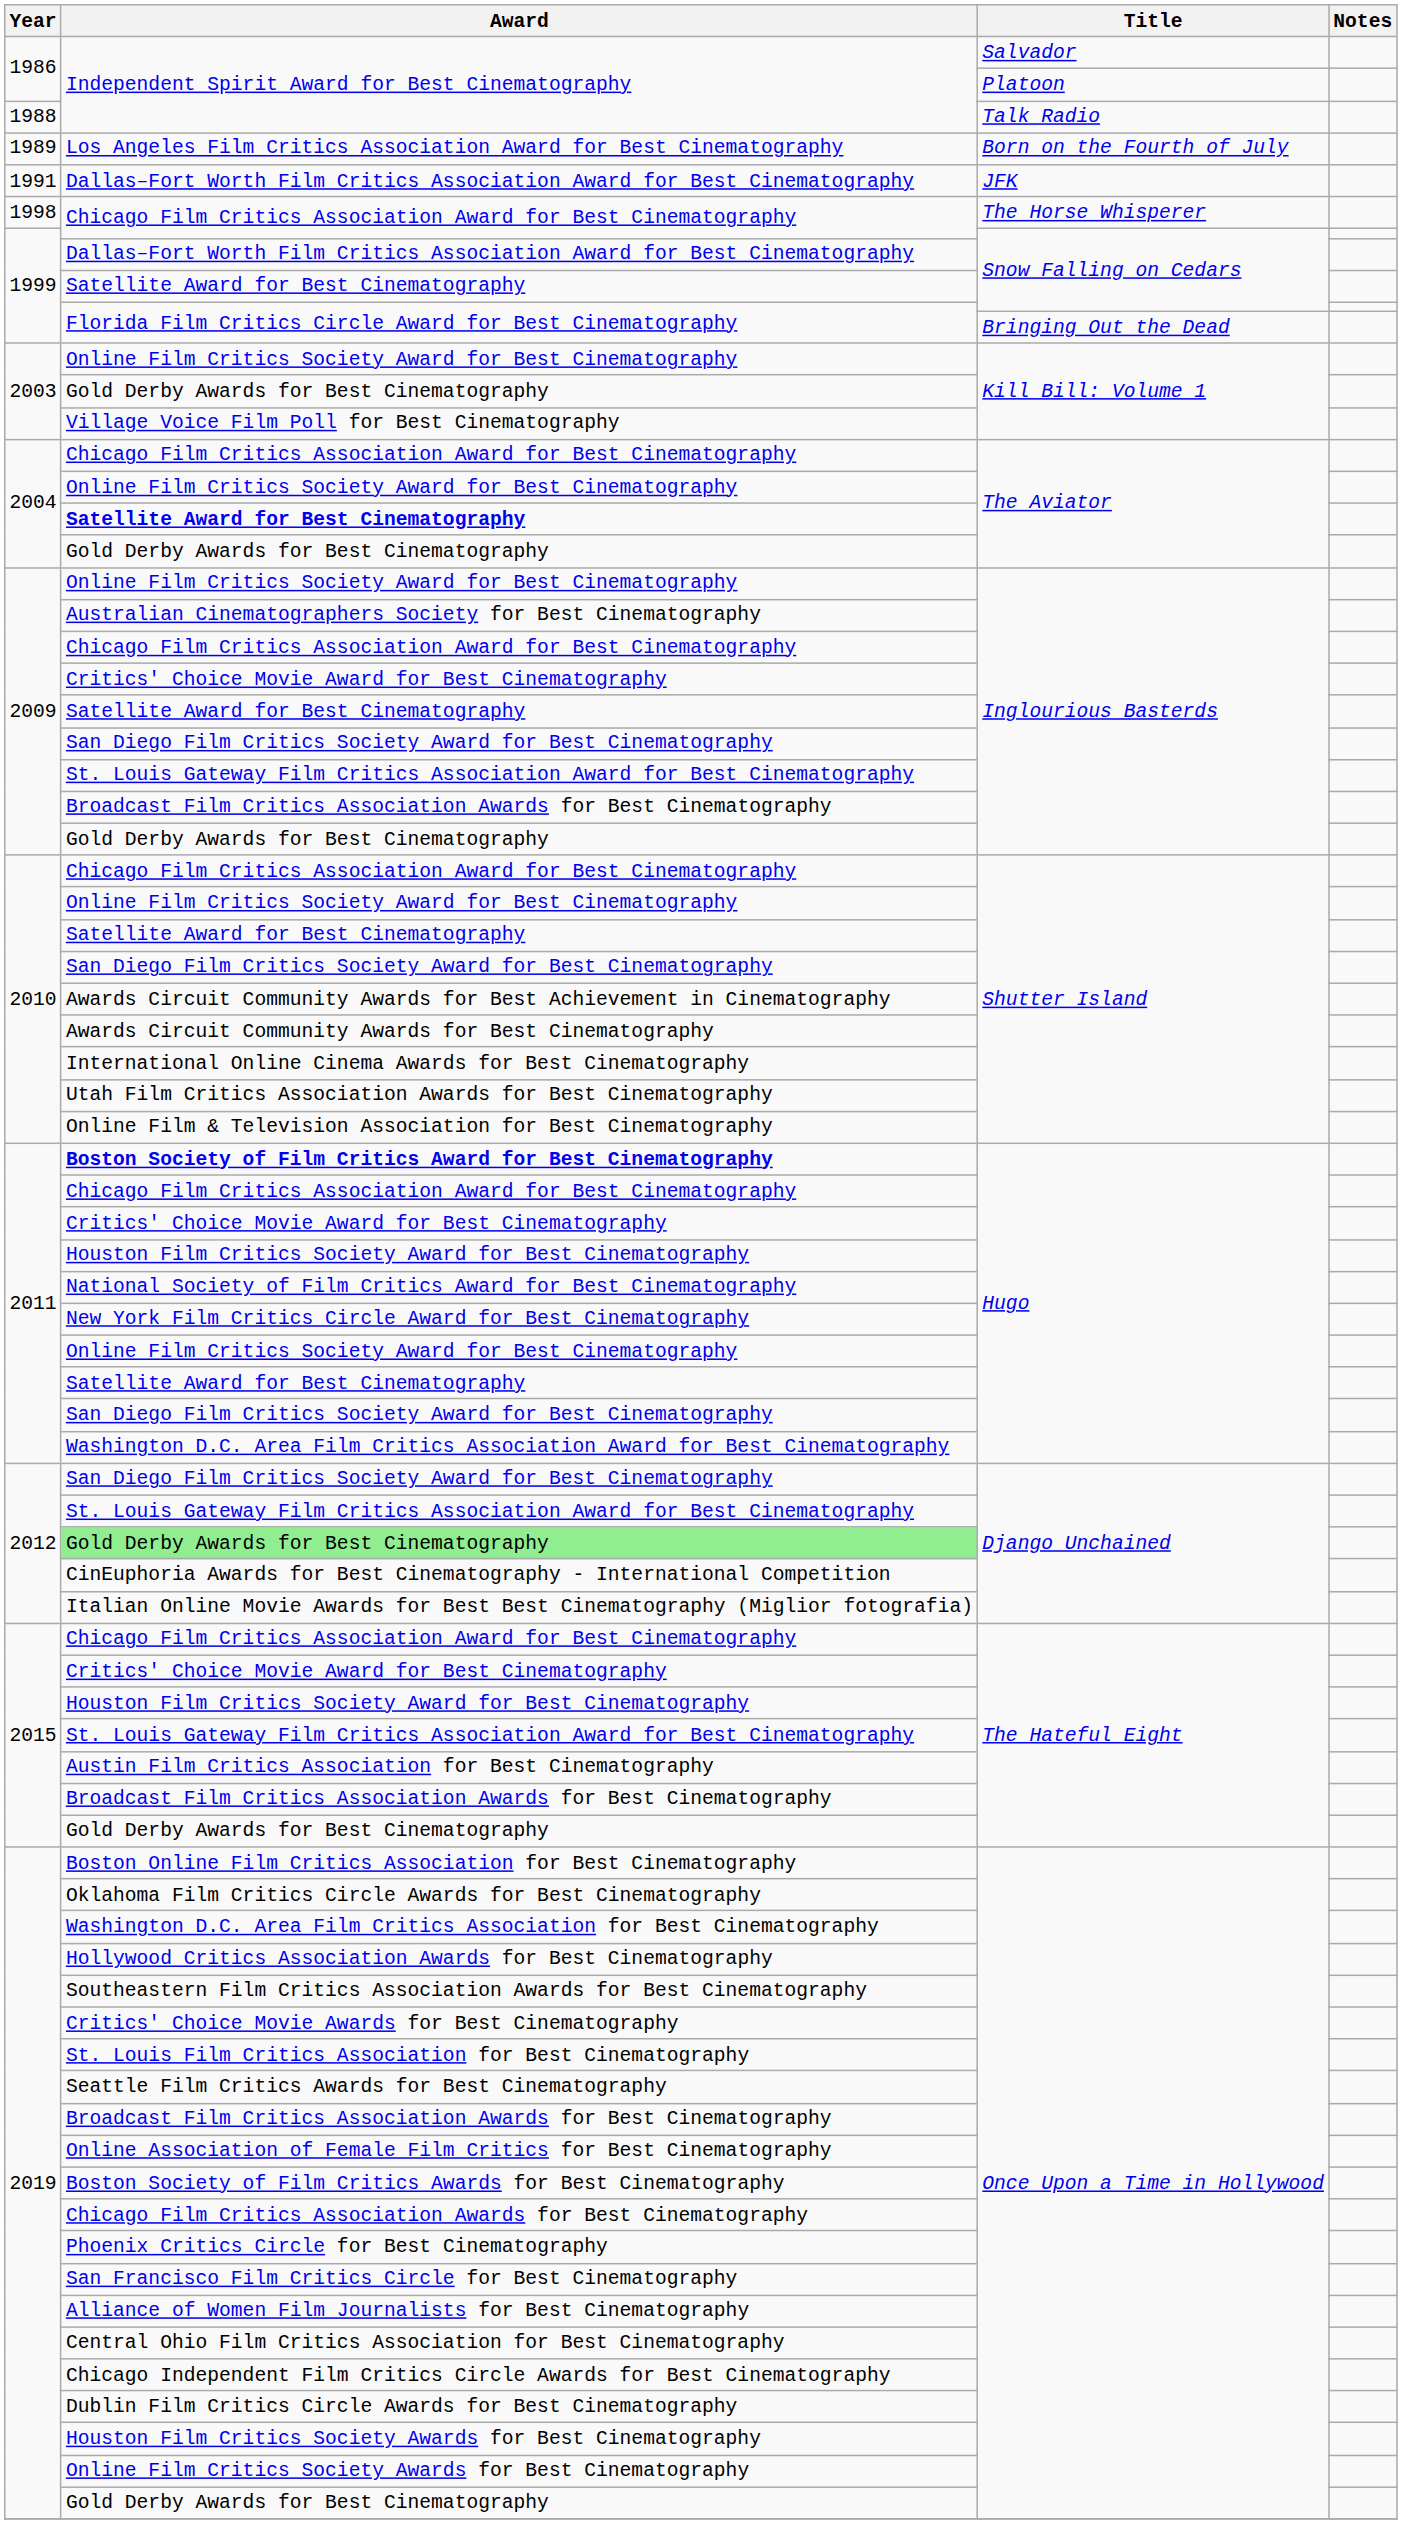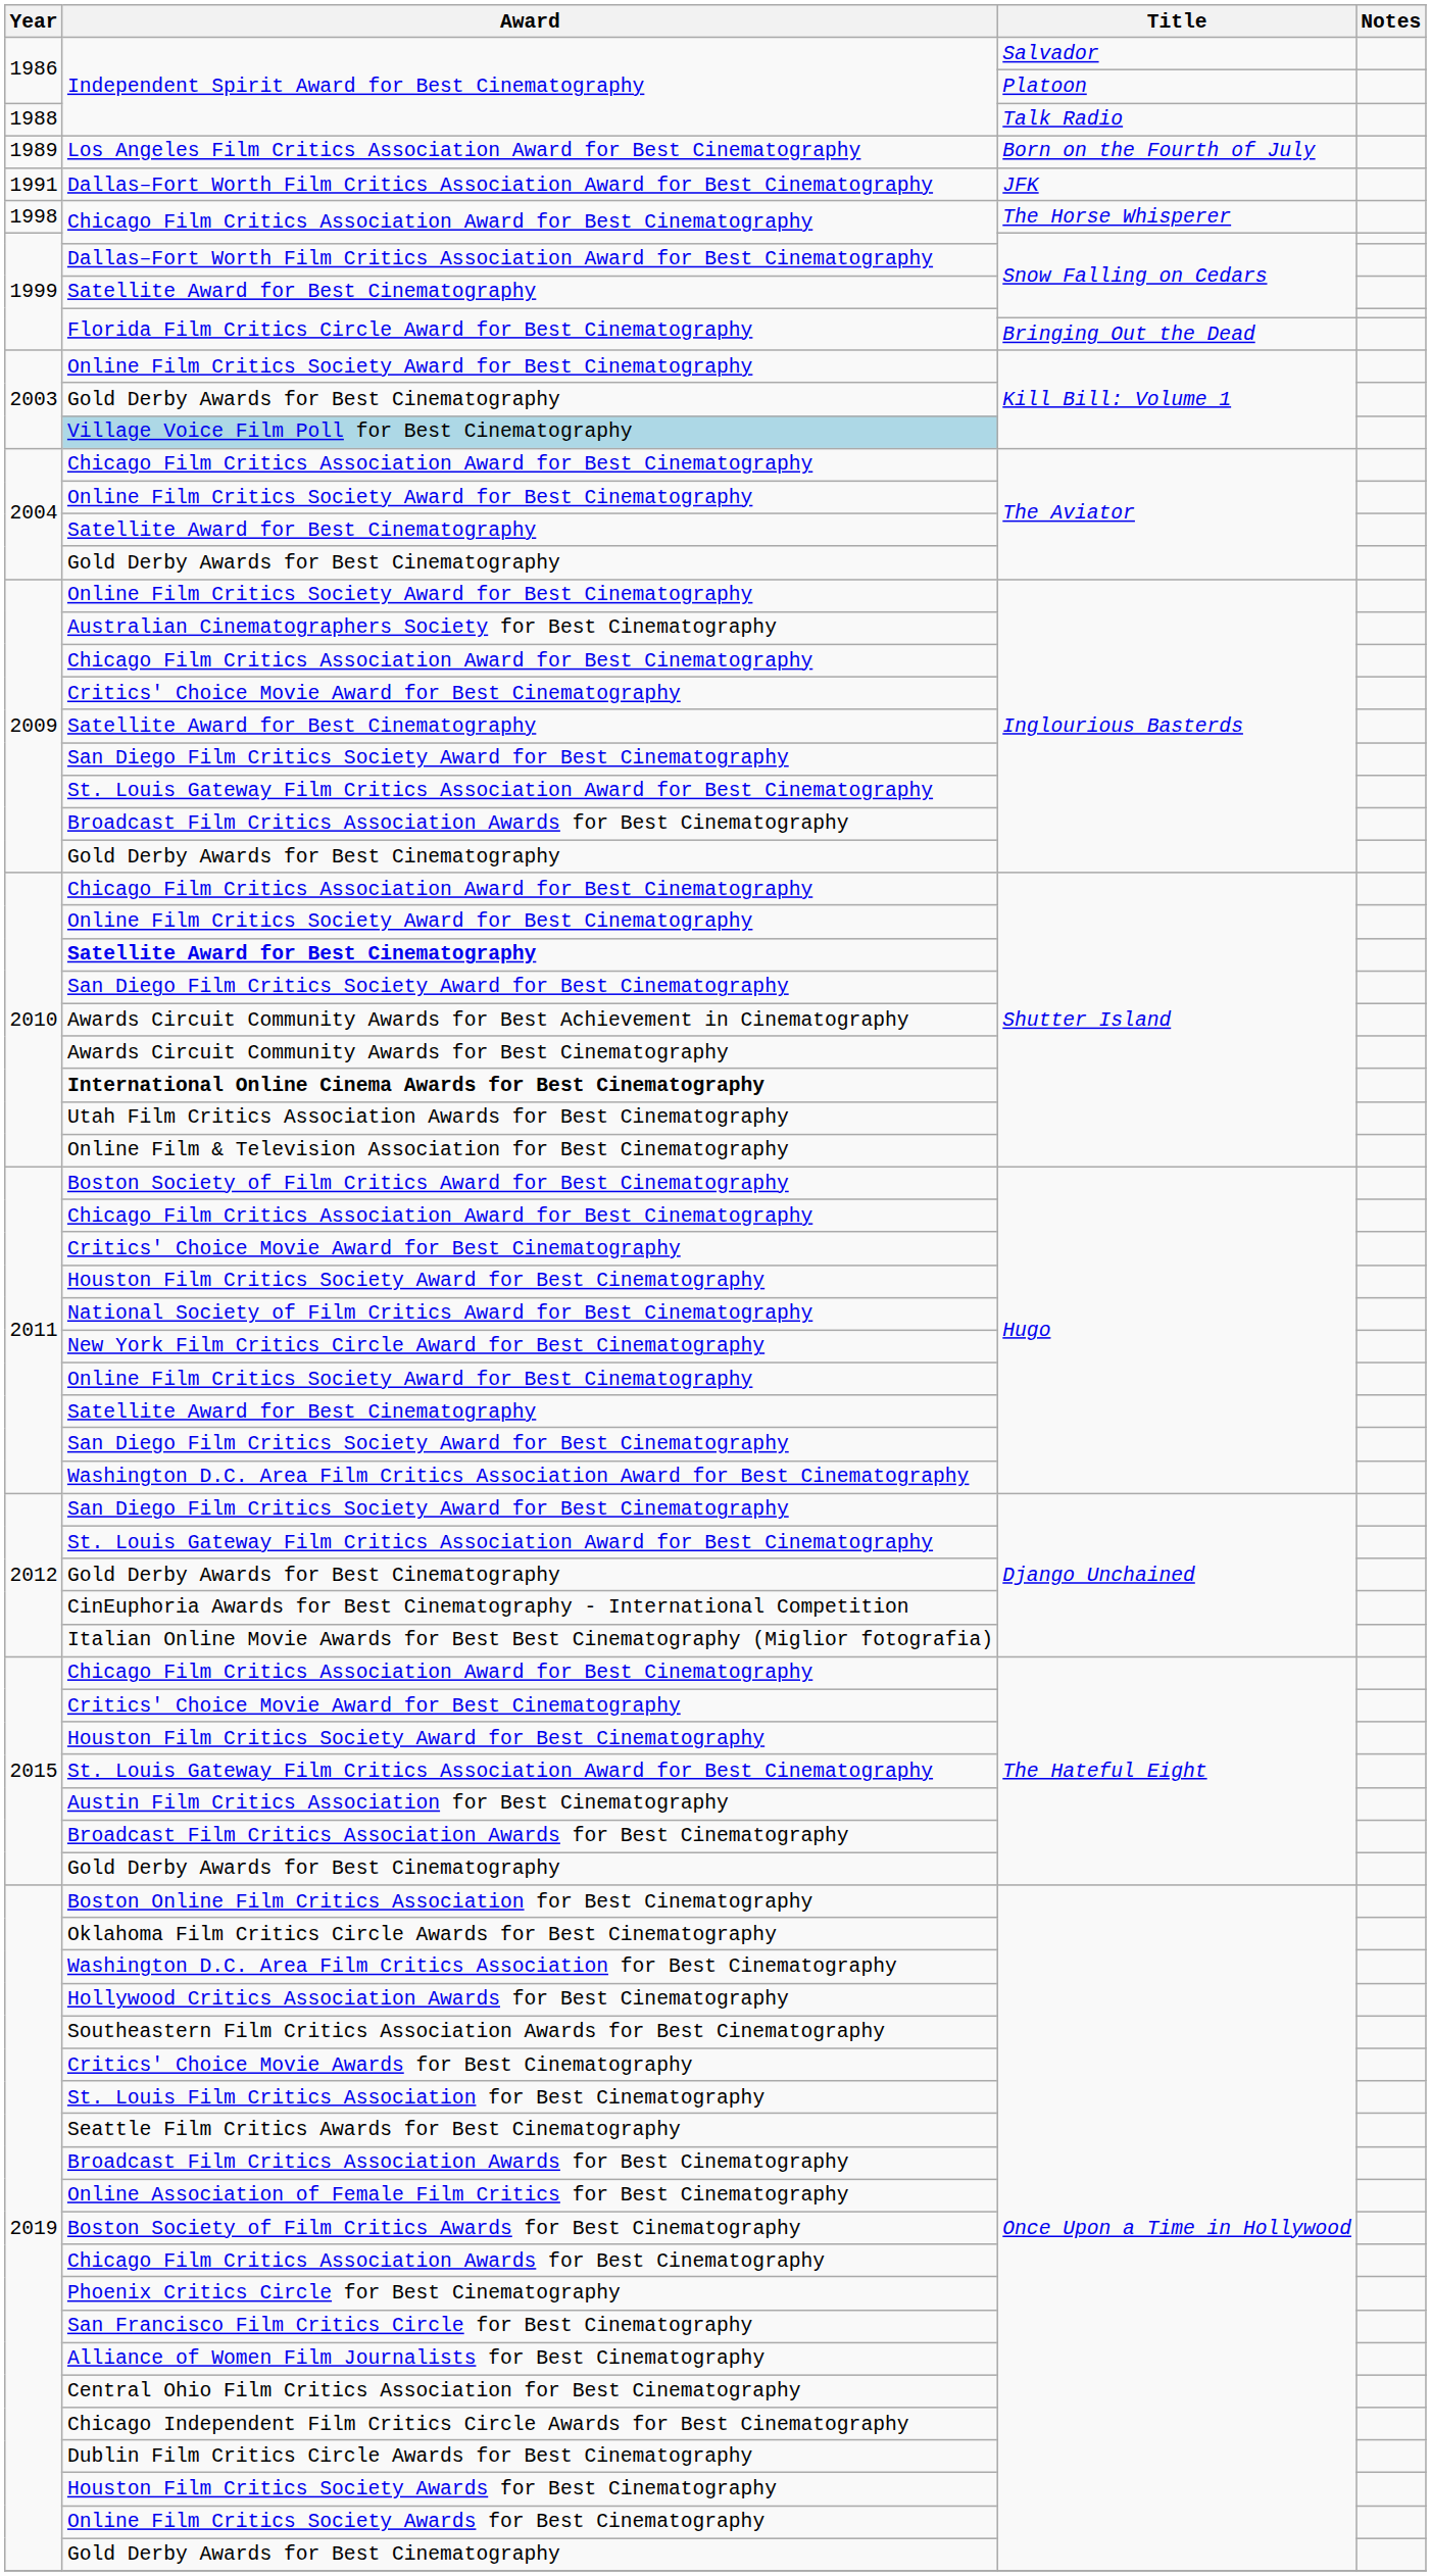Village Voice Film Poll for Best Cinematography | Award: no background -> lightblue background
Satellite Award for Best Cinematography / The Aviator | Award: bold -> normal
Satellite Award for Best Cinematography / Shutter Island | Award: normal -> bold
International Online Cinema Awards for Best Cinematography | Award: normal -> bold
Boston Society of Film Critics Award for Best Cinematography | Award: bold -> normal
Gold Derby Awards for Best Cinematography / Django Unchained | Award: lightgreen background -> no background
